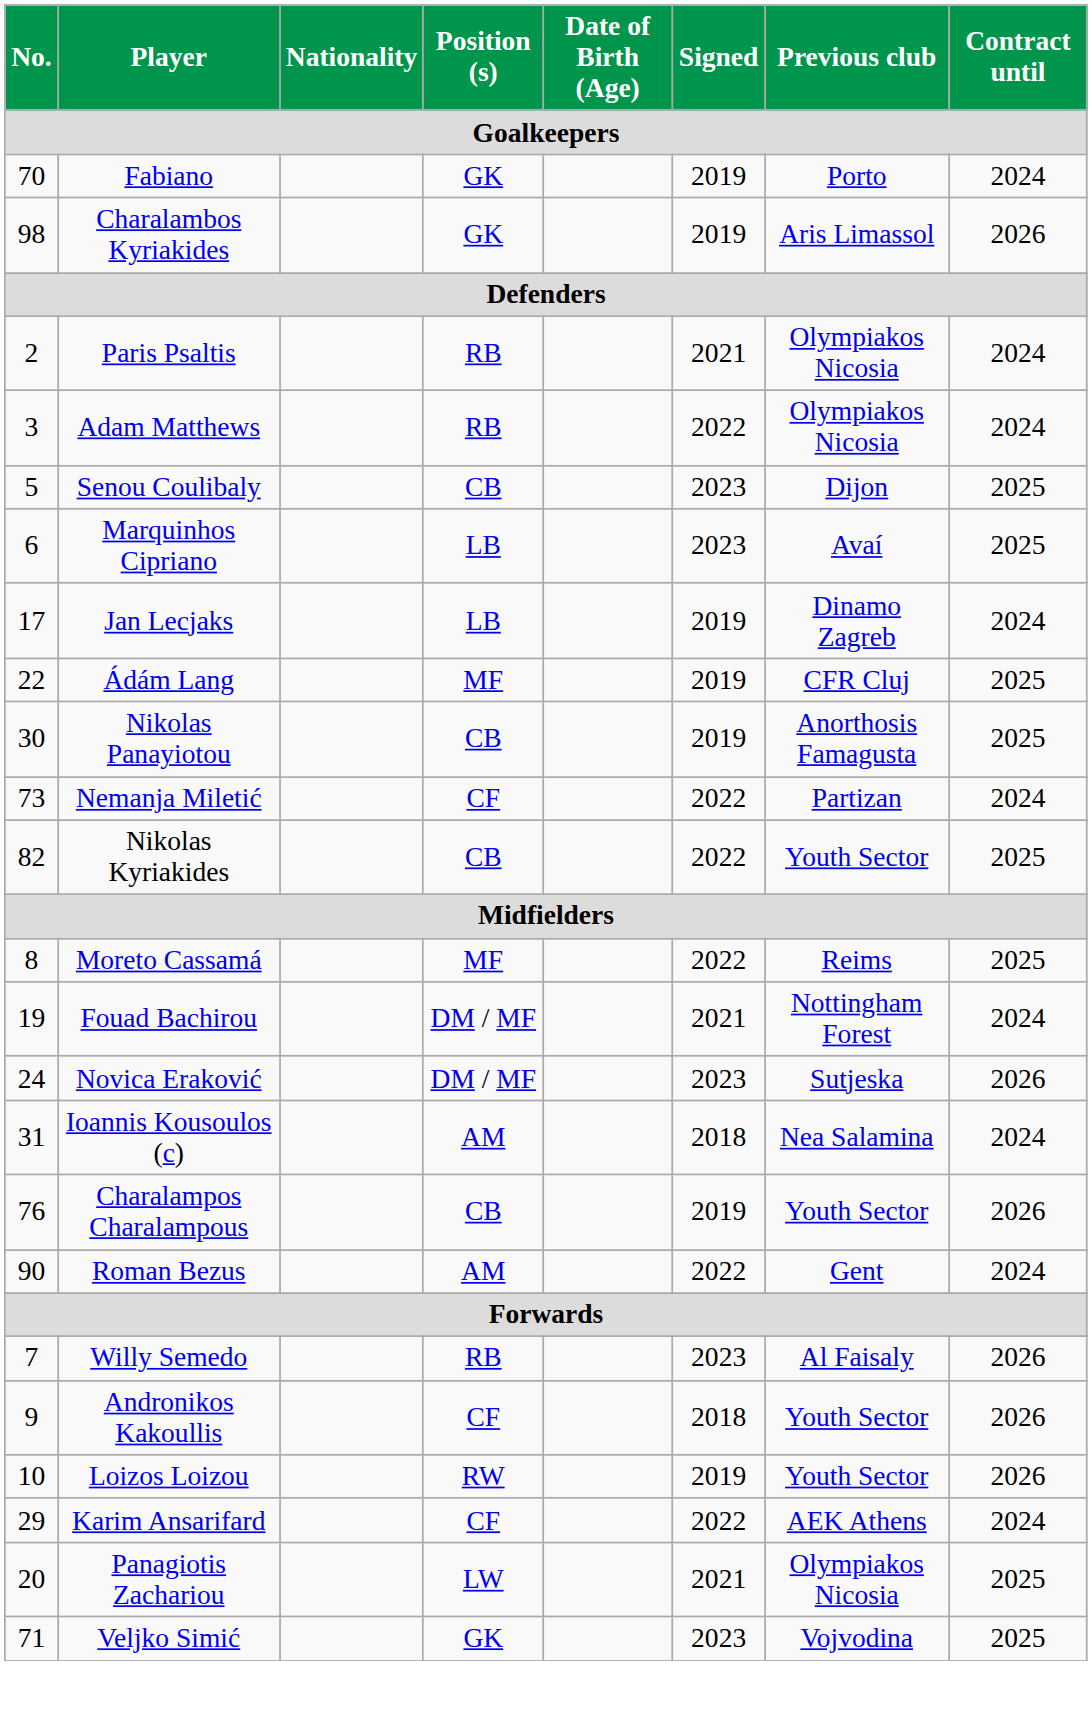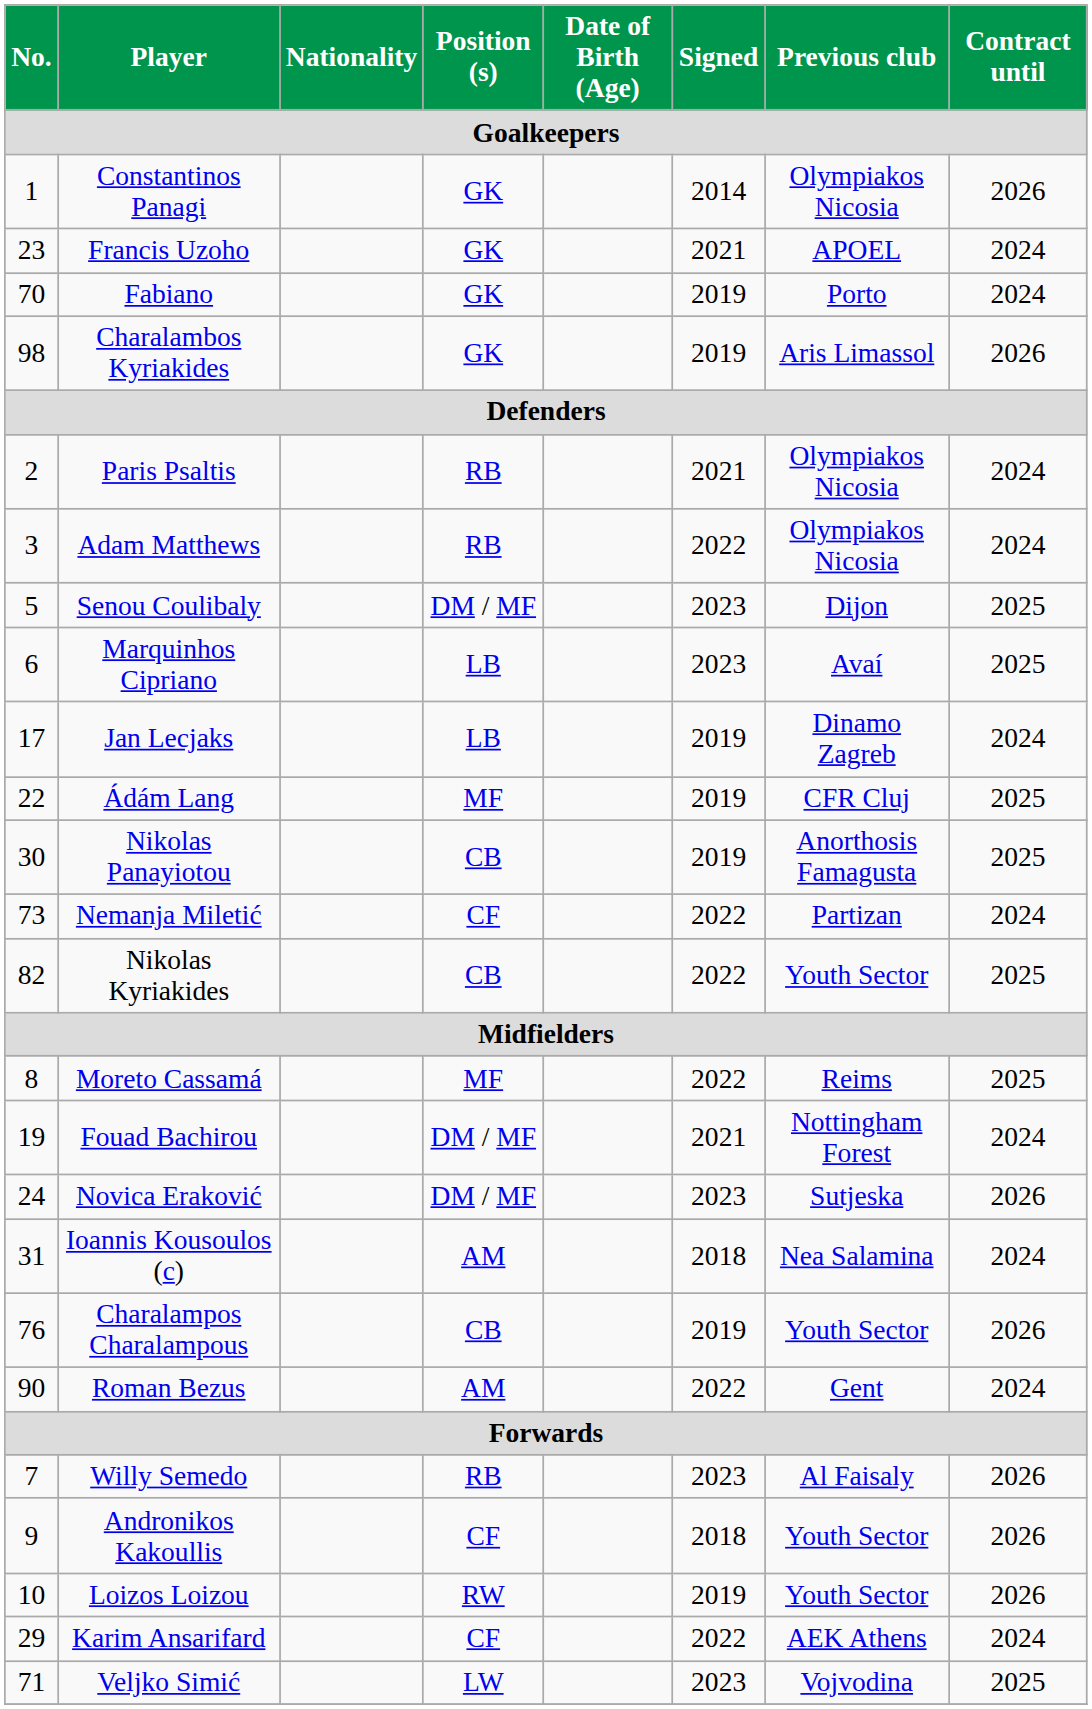+ row: 1 | Constantinos Panagi | GK | 2014 | Olympiakos Nicosia | 2026
+ row: 23 | Francis Uzoho | GK | 2021 | APOEL | 2024
Senou Coulibaly | Position (s): CB -> DM / MF
- row: 20 | Panagiotis Zachariou | LW | 2021 | Olympiakos Nicosia | 2025
Veljko Simić | Position (s): GK -> LW
